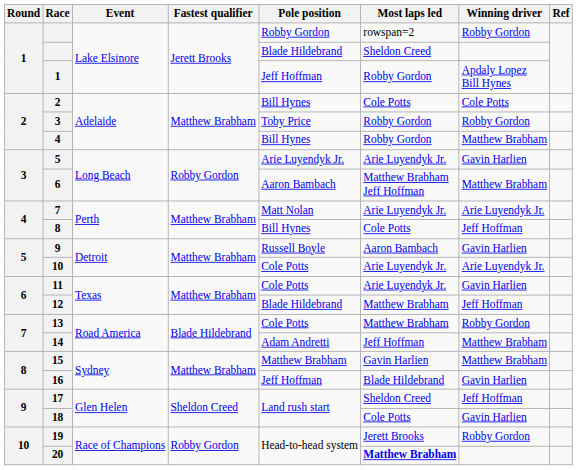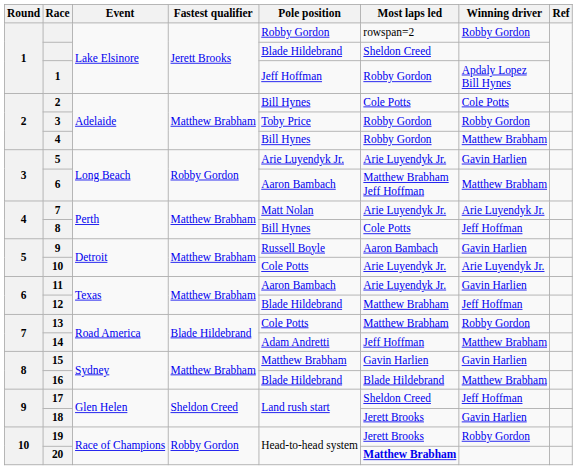11 | Pole position: Cole Potts -> Aaron Bambach
15 | Winning driver: Matthew Brabham -> Gavin Harlien
16 | Pole position: Jeff Hoffman -> Blade Hildebrand
16 | Winning driver: Gavin Harlien -> Matthew Brabham
18 | Most laps led: Cole Potts -> Jerett Brooks
